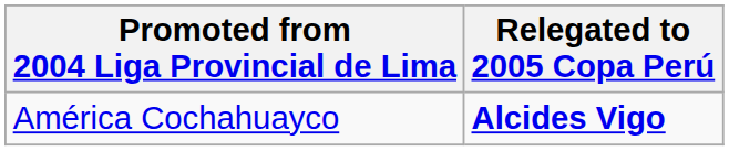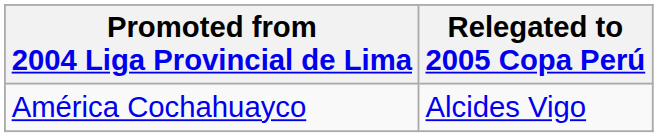América Cochahuayco | Relegated to 2005 Copa Perú: bold -> normal
